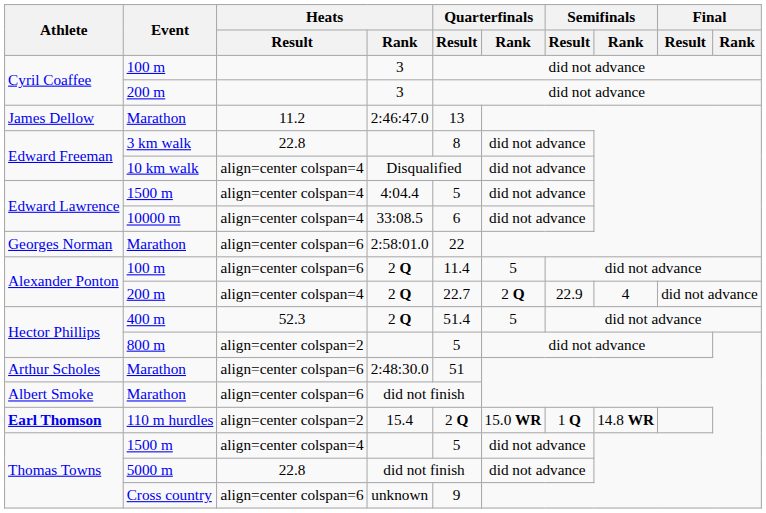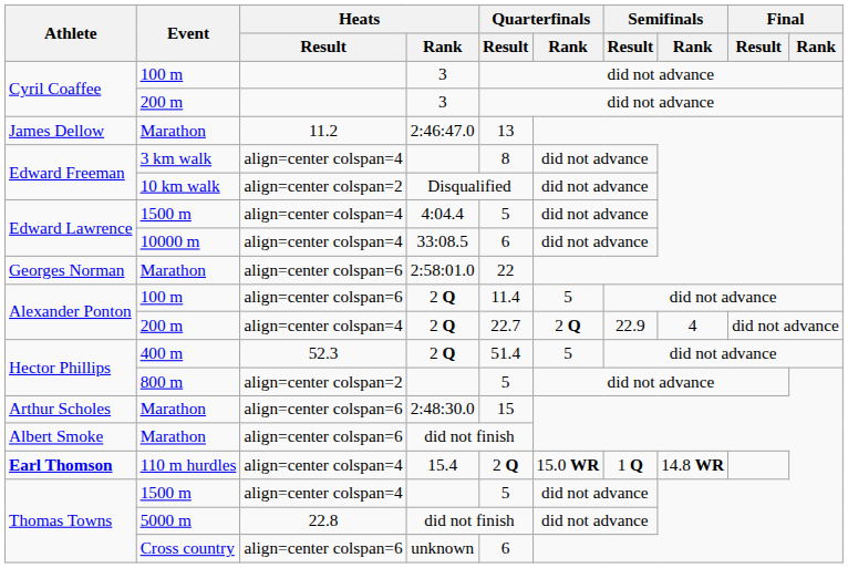3 km walk | Heats / Result: 22.8 -> align=center colspan=4
10 km walk | Heats / Result: align=center colspan=4 -> align=center colspan=2
Marathon / 2:48:30.0 | Quarterfinals / Result: 51 -> 15
110 m hurdles | Heats / Result: align=center colspan=2 -> align=center colspan=4
Cross country | Quarterfinals / Result: 9 -> 6
